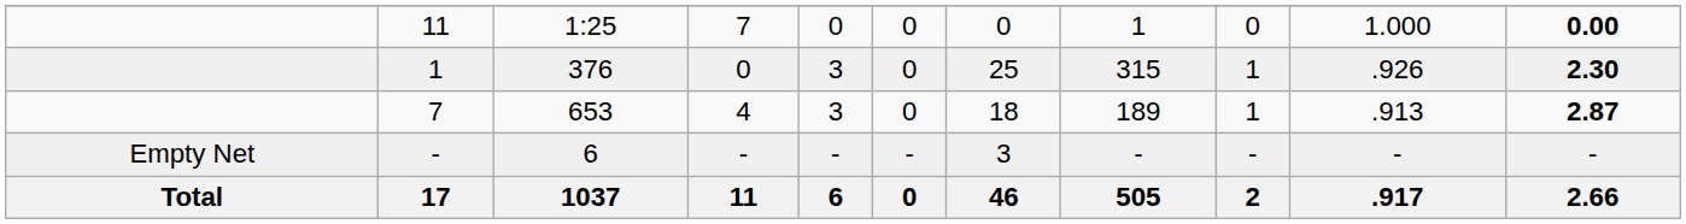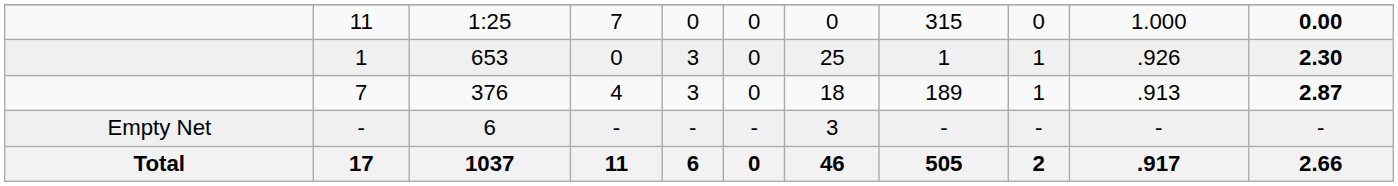row 1 | column 8: 1 -> 315
row 2 | column 3: 376 -> 653
row 2 | column 8: 315 -> 1
row 3 | column 3: 653 -> 376
